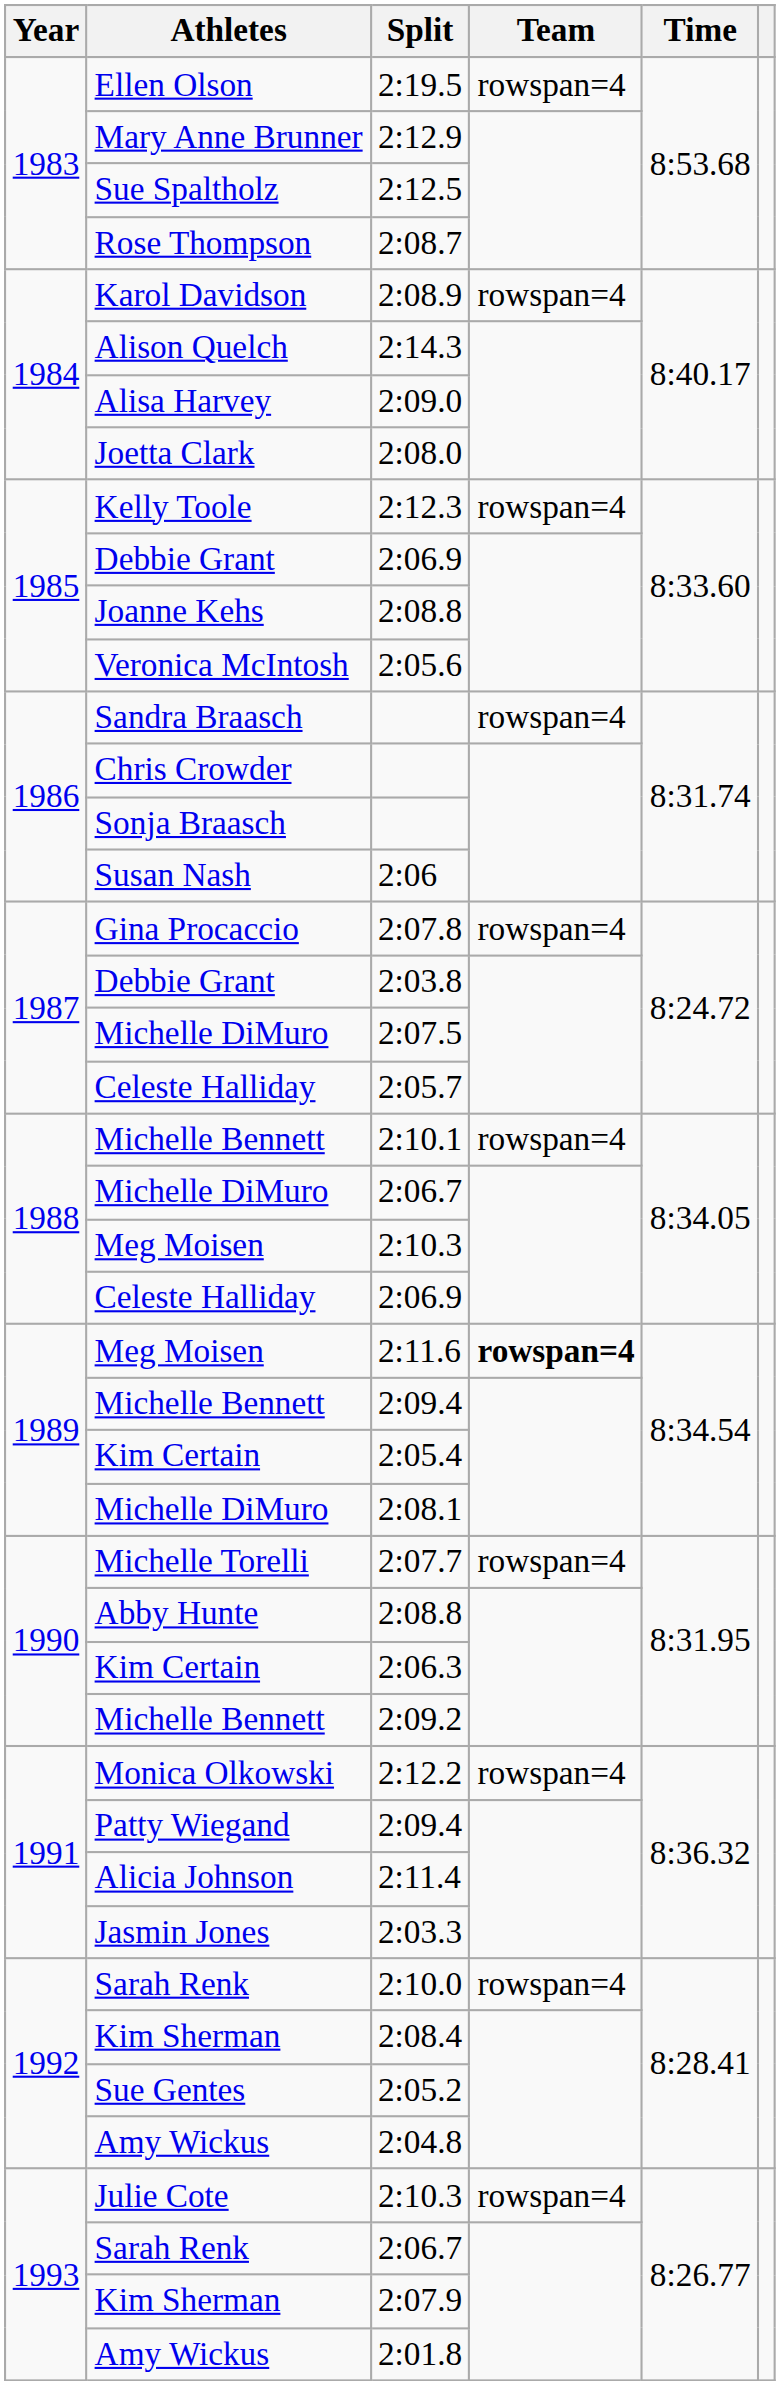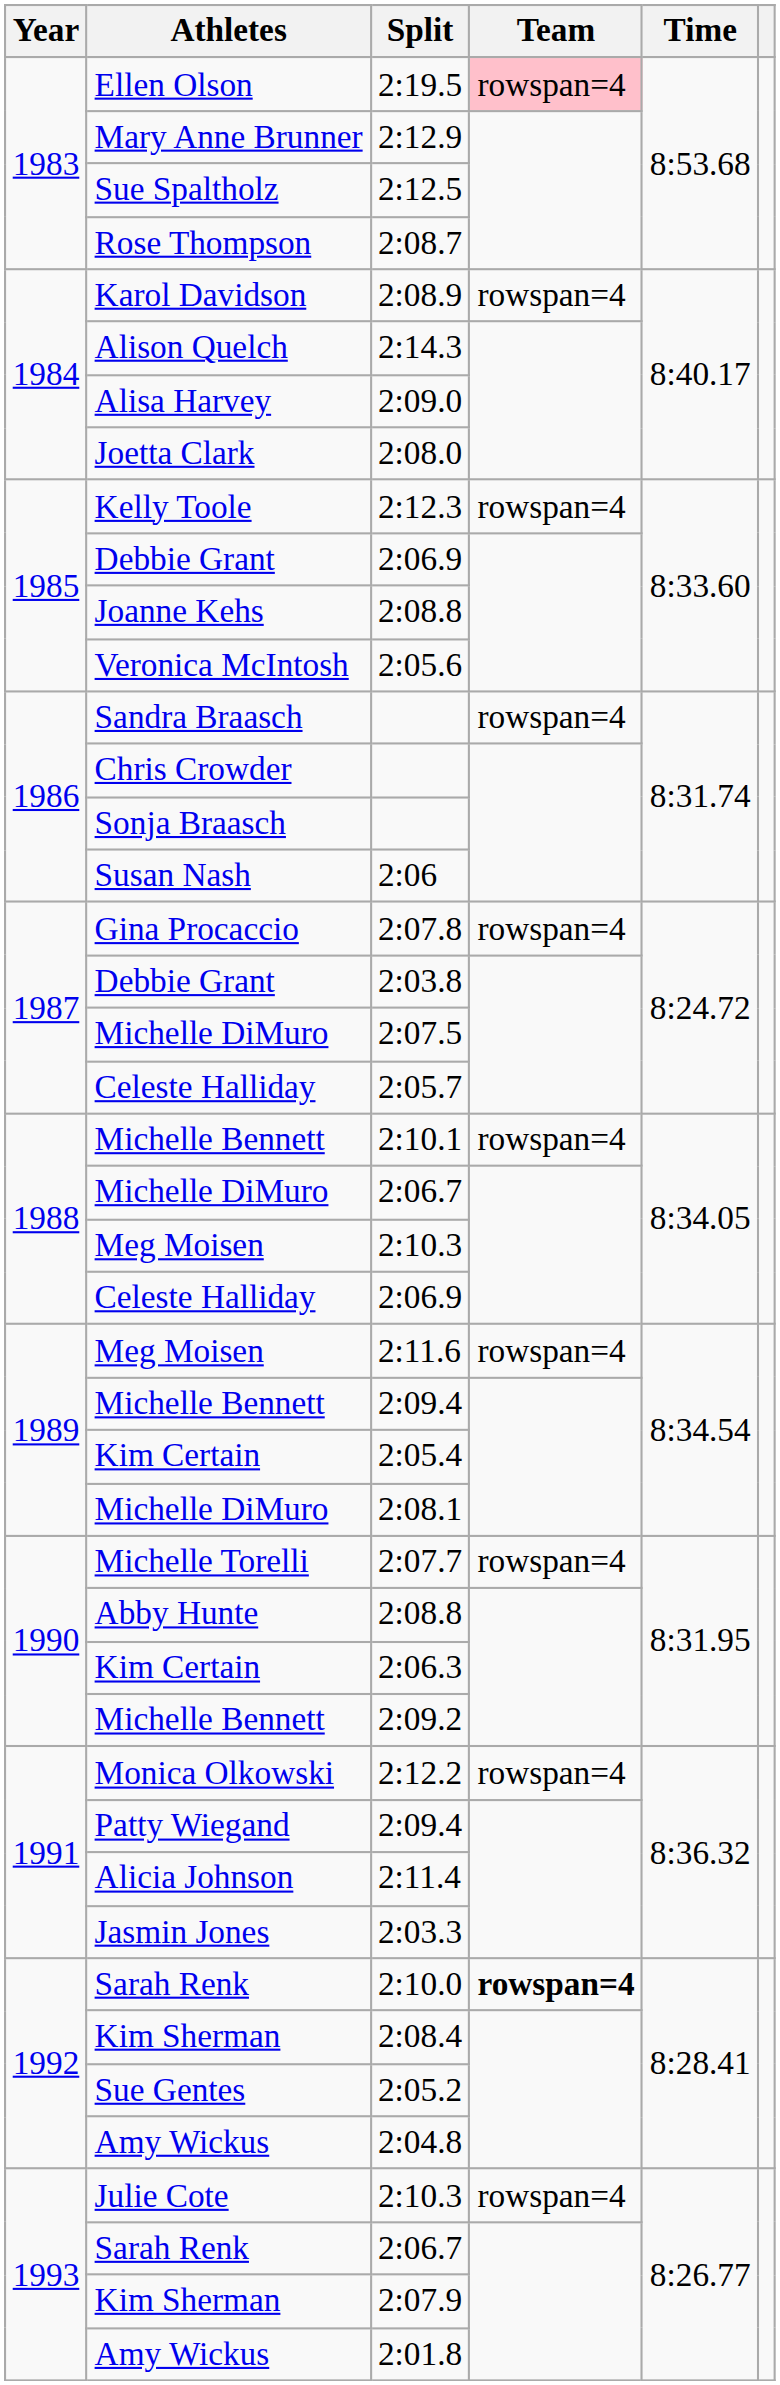2:19.5 | Team: no background -> pink background
2:11.6 | Team: bold -> normal
2:10.0 | Team: normal -> bold
